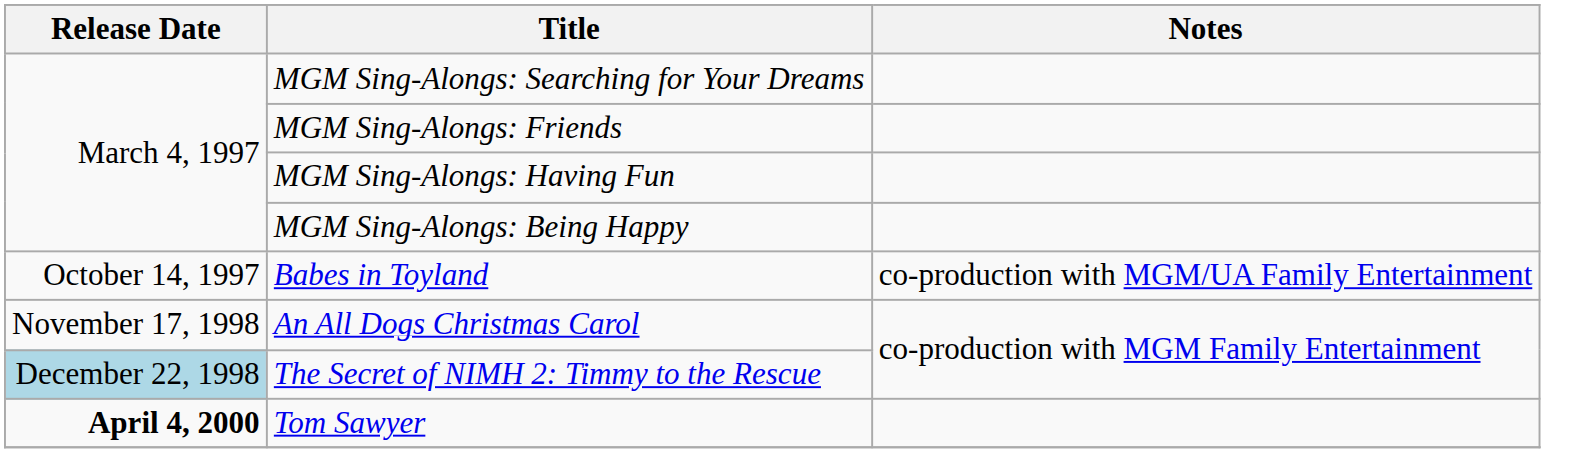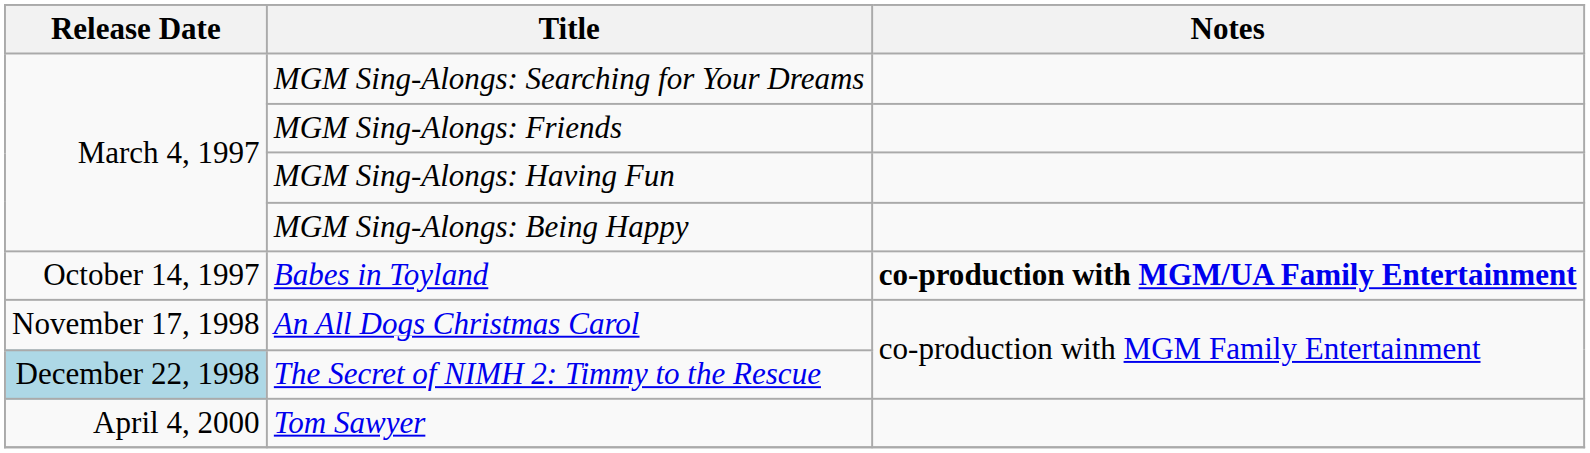Babes in Toyland | Notes: normal -> bold
Tom Sawyer | Release Date: bold -> normal
